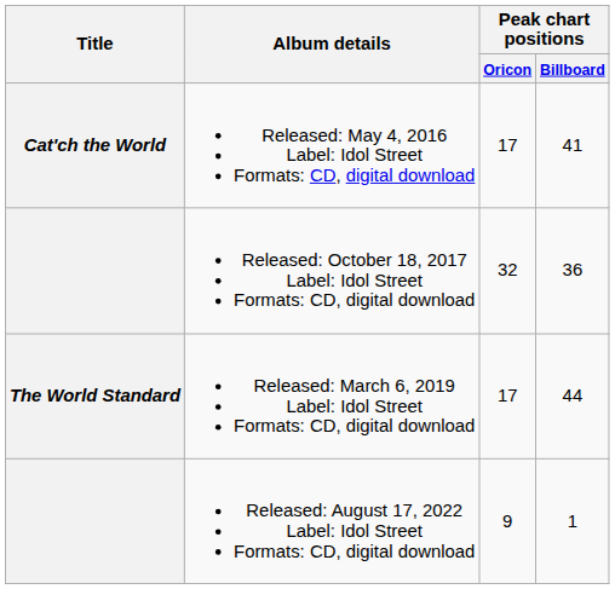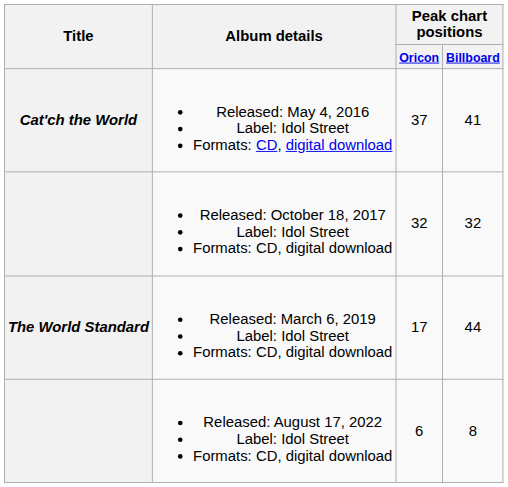row 3 | Peak chart positions / Oricon: 17 -> 37
row 4 | Peak chart positions / Billboard: 36 -> 32
row 6 | Peak chart positions / Oricon: 9 -> 6
row 6 | Peak chart positions / Billboard: 1 -> 8
